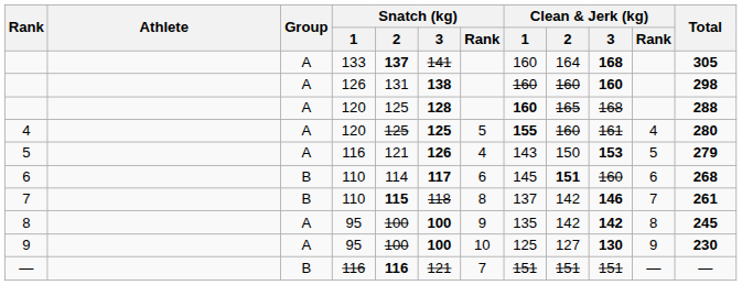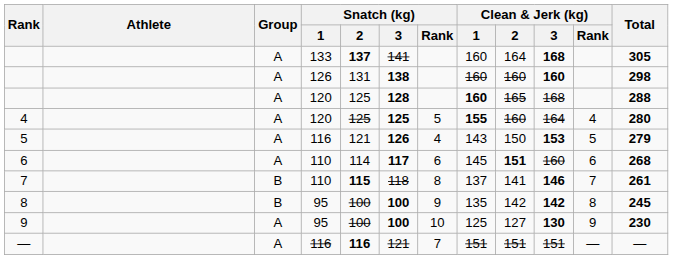row 6 | Clean & Jerk (kg) / 3: 161 -> 164
row 8 | Group: B -> A
row 9 | Clean & Jerk (kg) / 2: 142 -> 141
row 10 | Group: A -> B
row 12 | Group: B -> A
